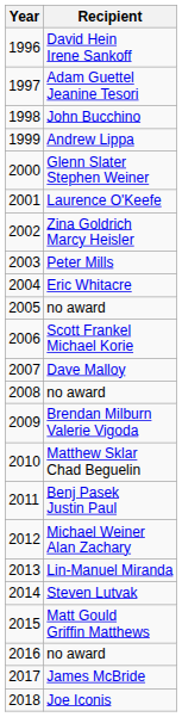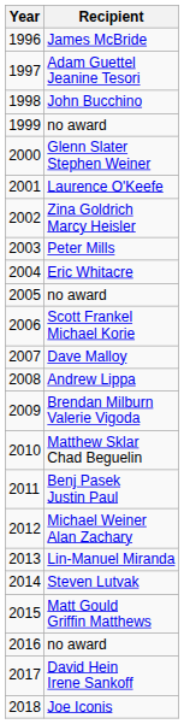row 2 | Recipient: David Hein Irene Sankoff -> James McBride
row 5 | Recipient: Andrew Lippa -> no award
row 14 | Recipient: no award -> Andrew Lippa
row 23 | Recipient: James McBride -> David Hein Irene Sankoff
